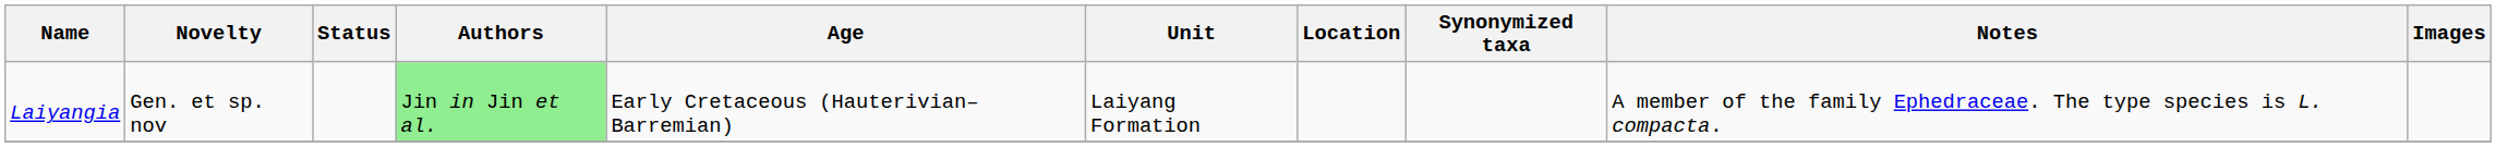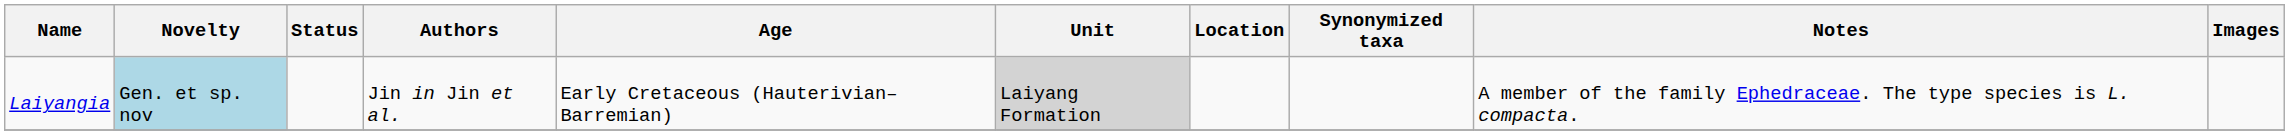Laiyangia | Novelty: no background -> lightblue background
Laiyangia | Authors: lightgreen background -> no background
Laiyangia | Unit: no background -> lightgrey background
